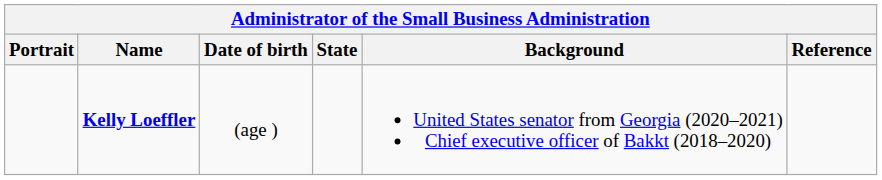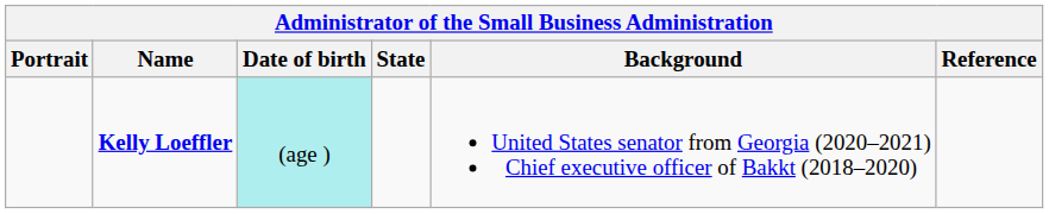Kelly Loeffler | Date of birth: no background -> paleturquoise background
